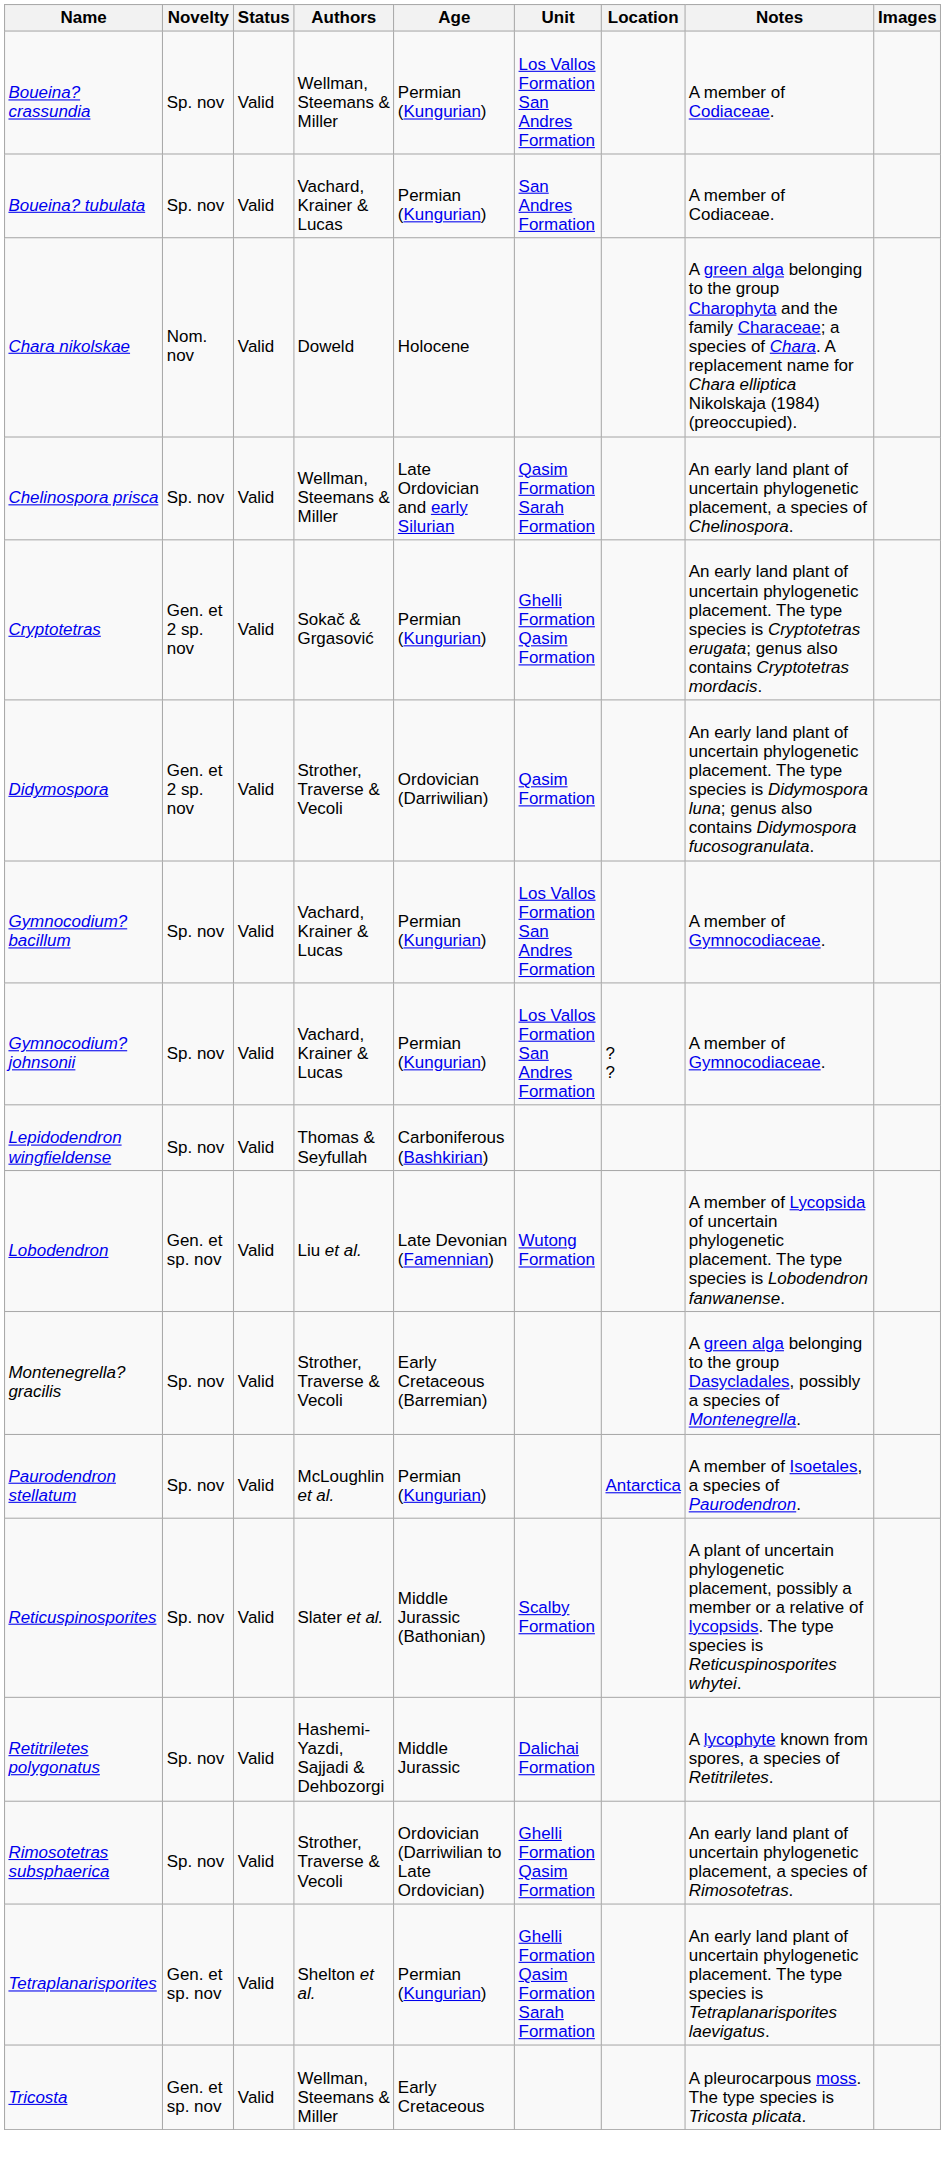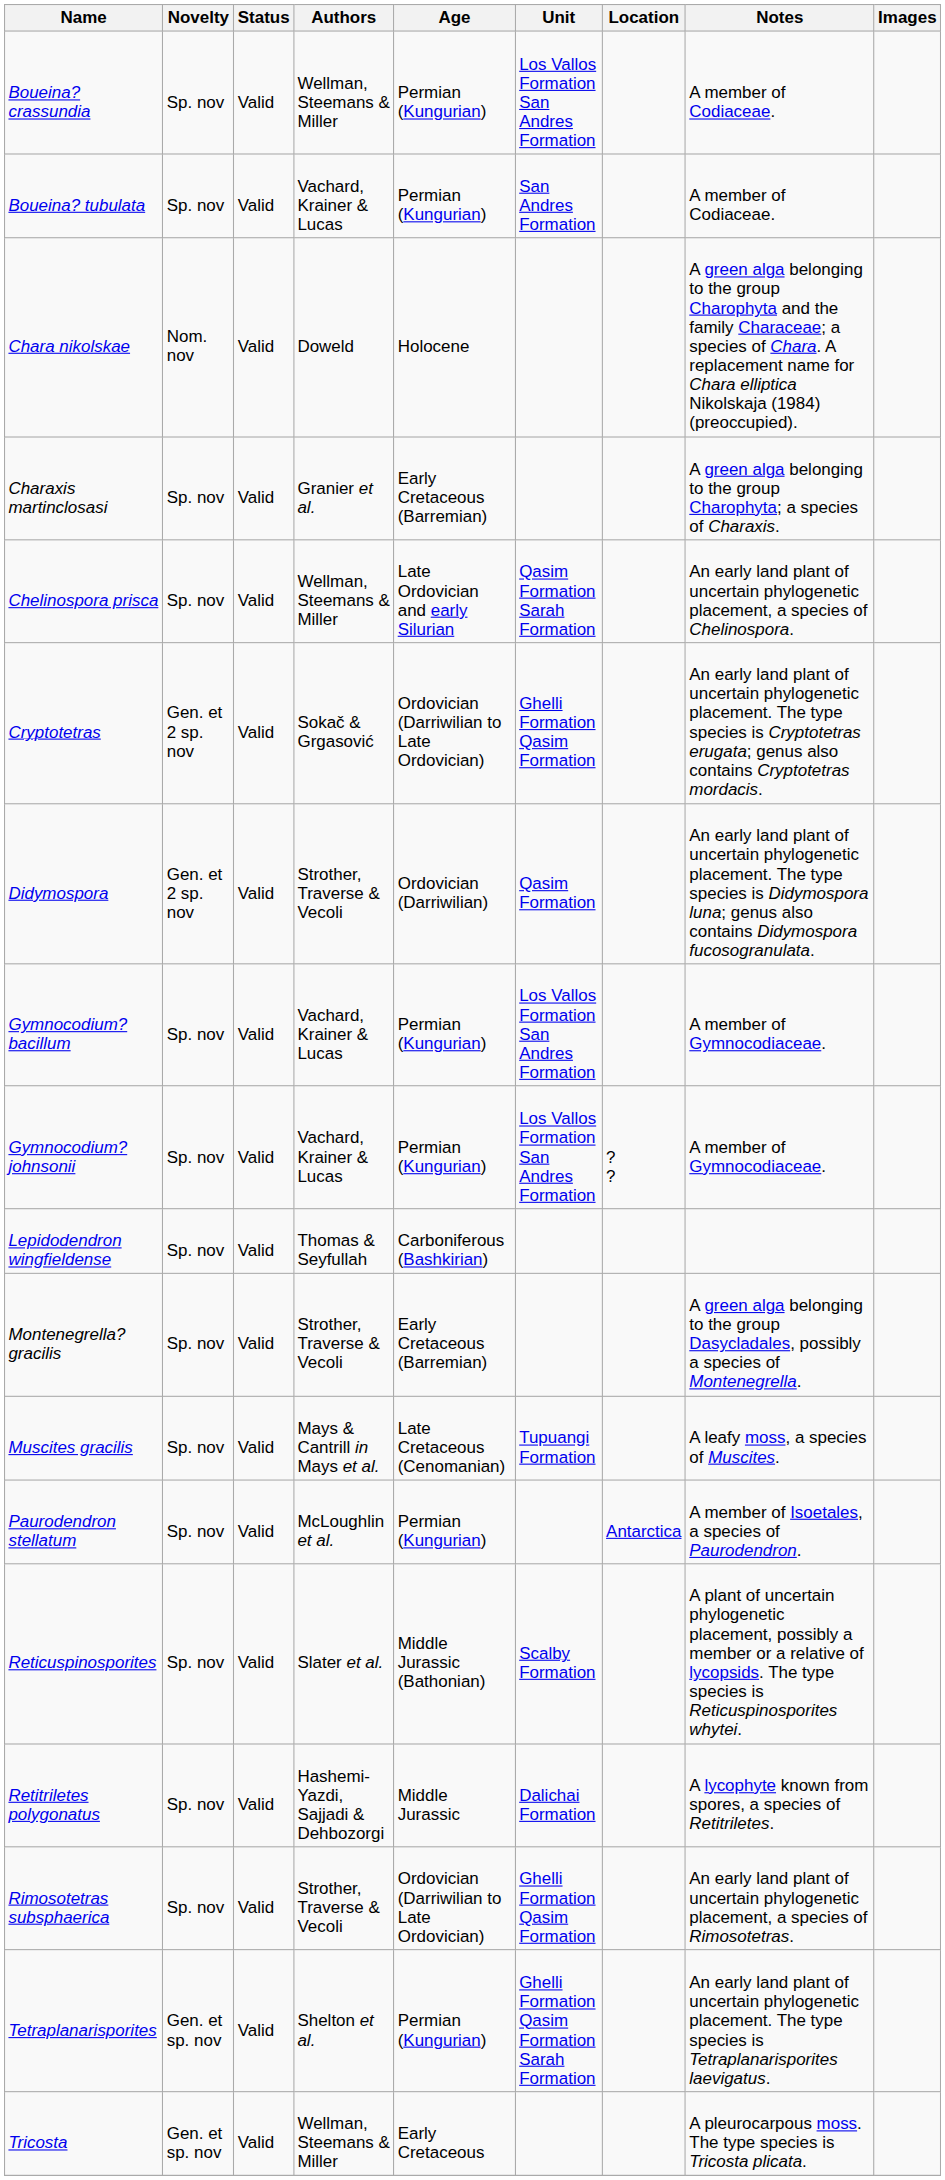+ row: Charaxis martinclosasi | Sp. nov | Valid | Granier et al. | Early Cretaceous (Barremian) | A green alga belonging to the group Charophyta; a species of Charaxis.
Cryptotetras | Age: Permian (Kungurian) -> Ordovician (Darriwilian to Late Ordovician)
- row: Lobodendron | Gen. et sp. nov | Valid | Liu et al. | Late Devonian (Famennian) | Wutong Formation | A member of Lycopsida of uncertain phylogenetic placement. The type species is Lobodendron fanwanense.
+ row: Muscites gracilis | Sp. nov | Valid | Mays & Cantrill in Mays et al. | Late Cretaceous (Cenomanian) | Tupuangi Formation | A leafy moss, a species of Muscites.
